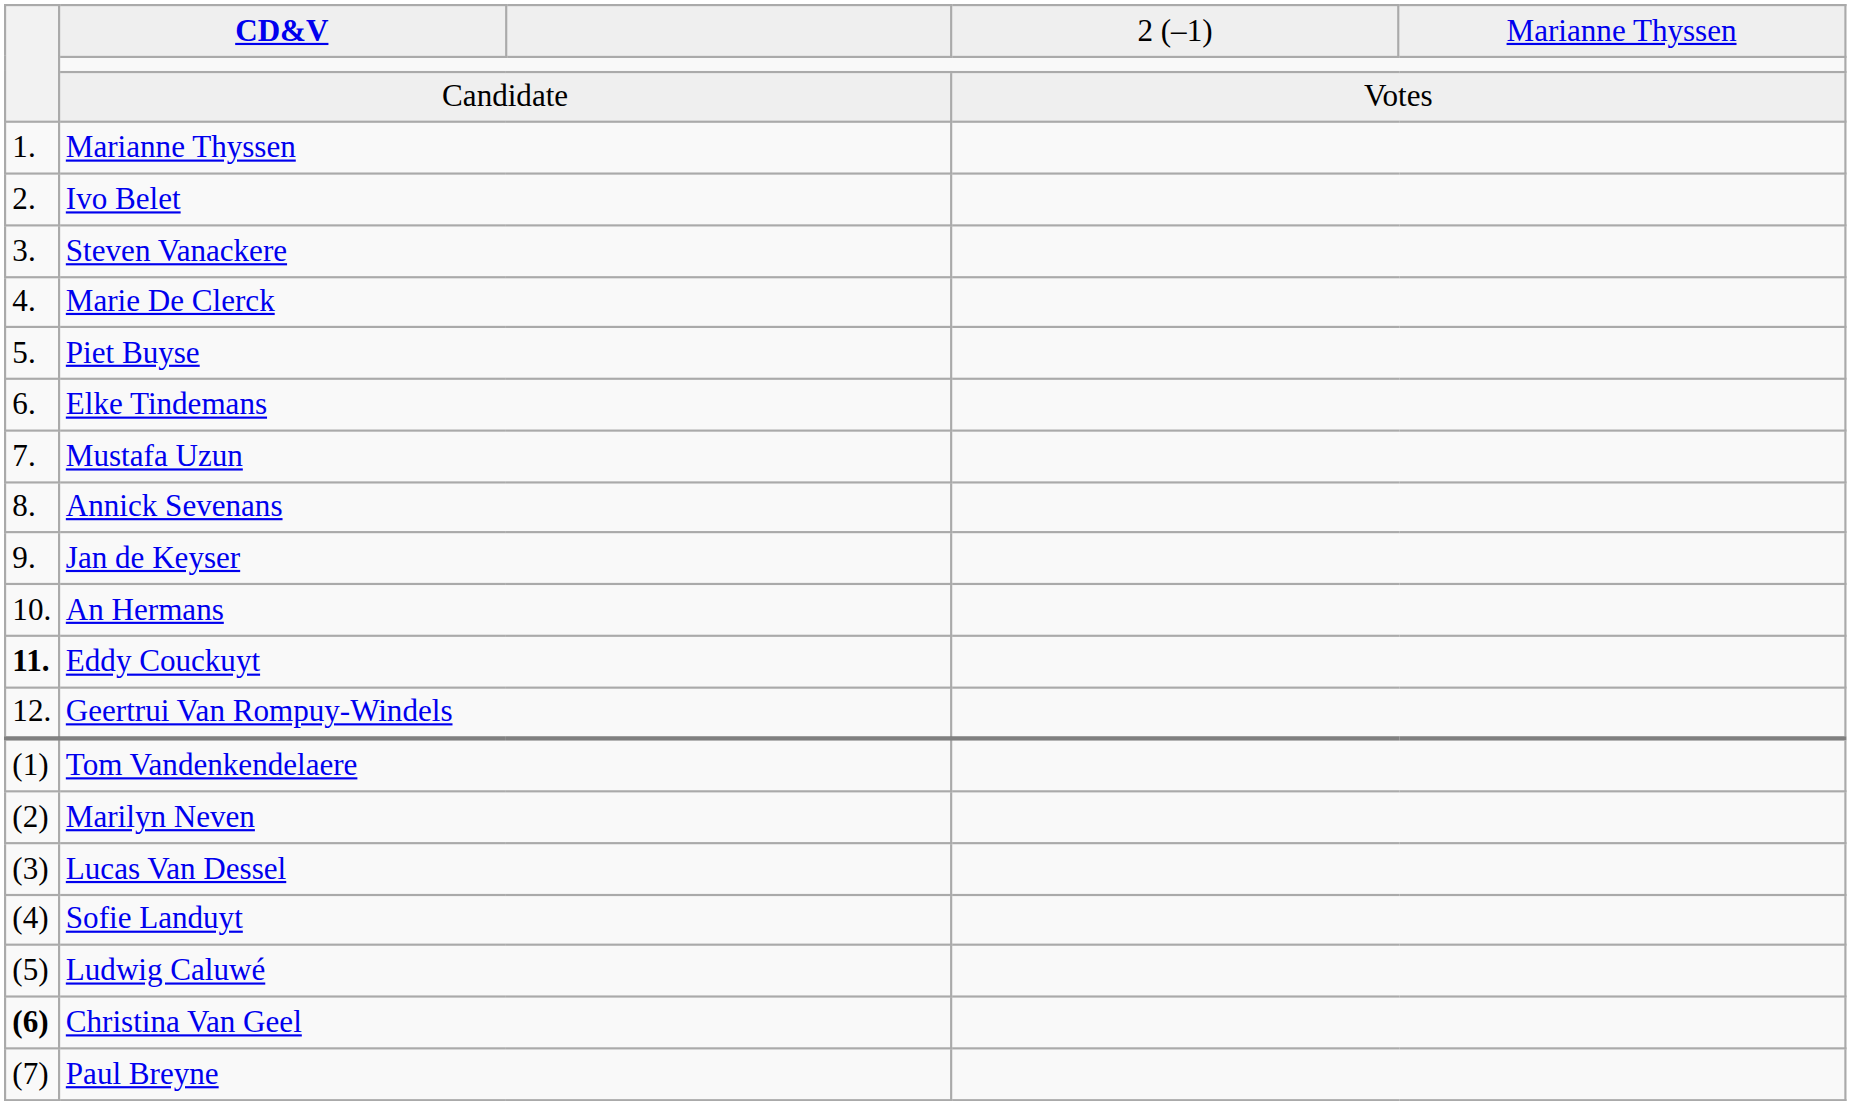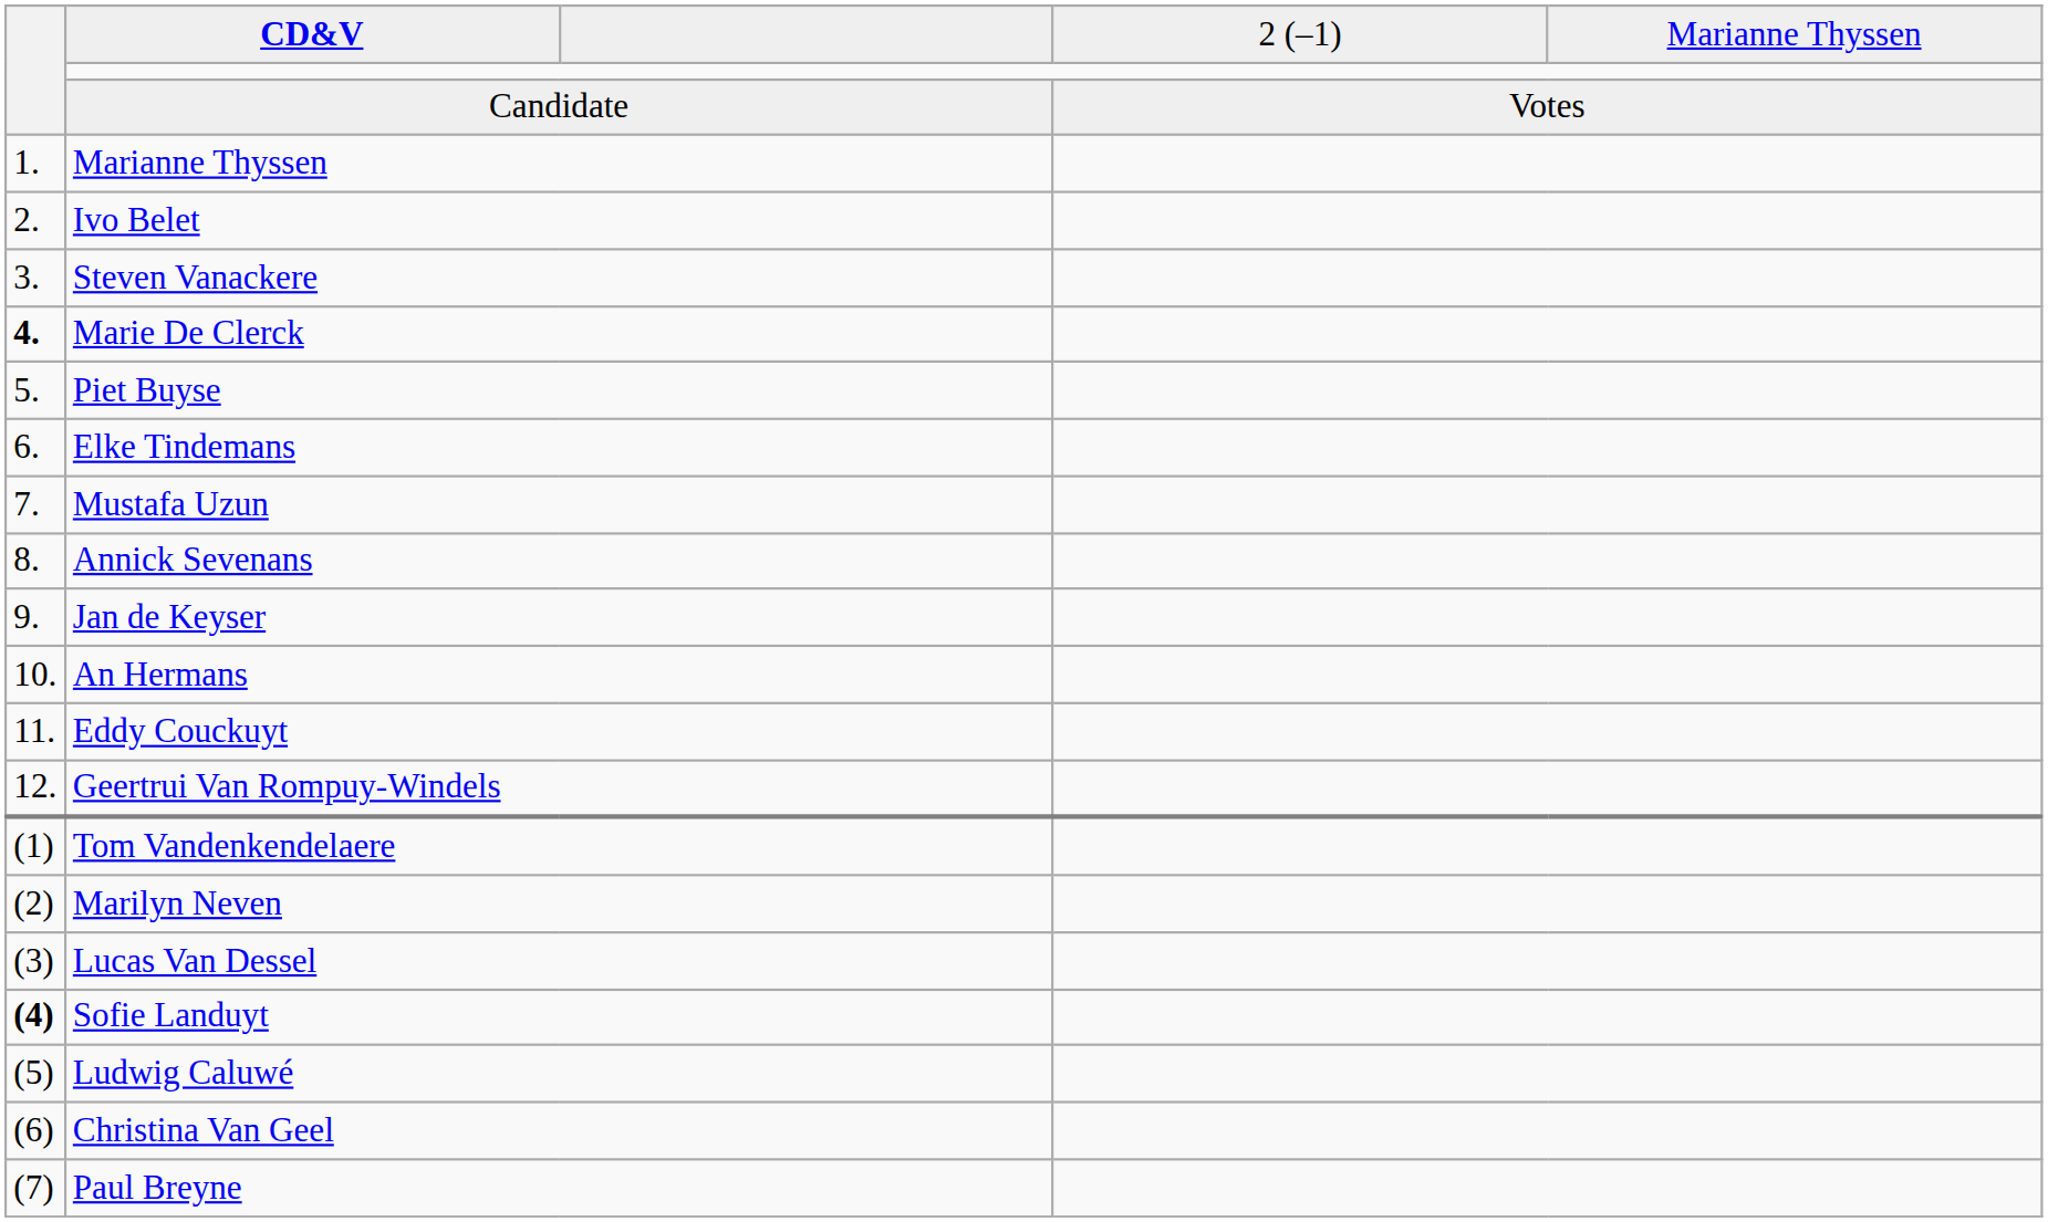Marie De Clerck | column 1: normal -> bold
Eddy Couckuyt | column 1: bold -> normal
Sofie Landuyt | column 1: normal -> bold
Christina Van Geel | column 1: bold -> normal
